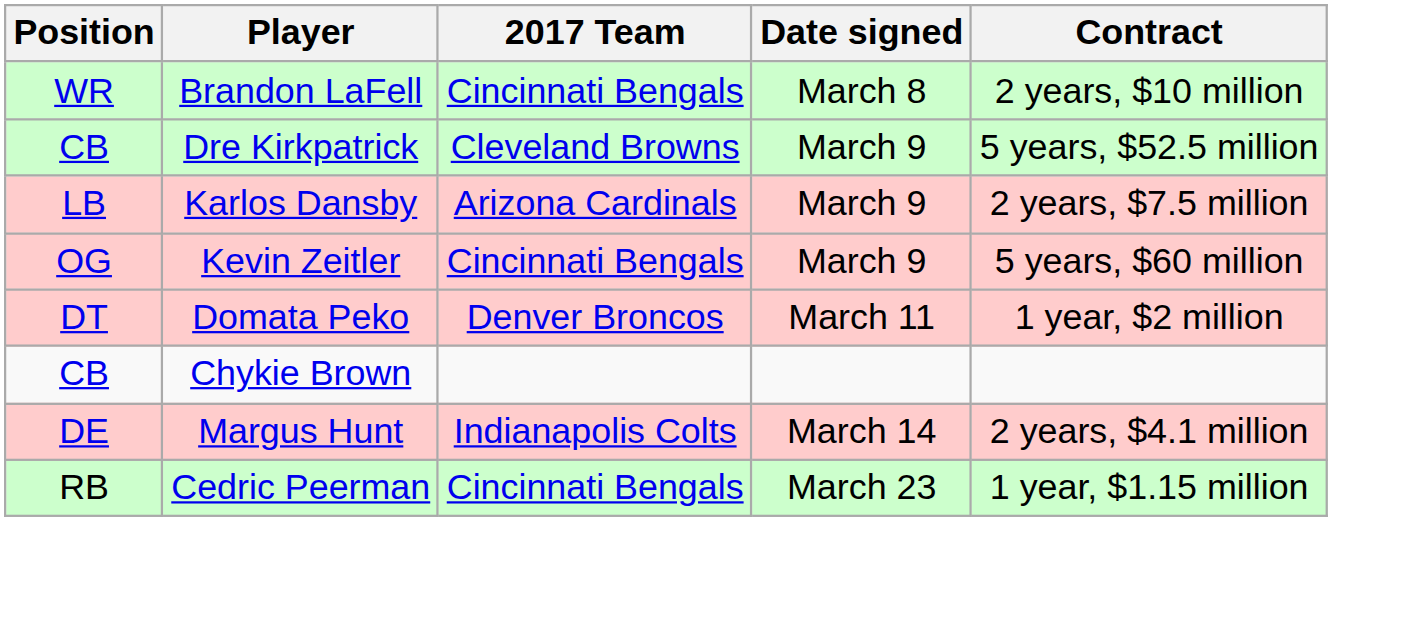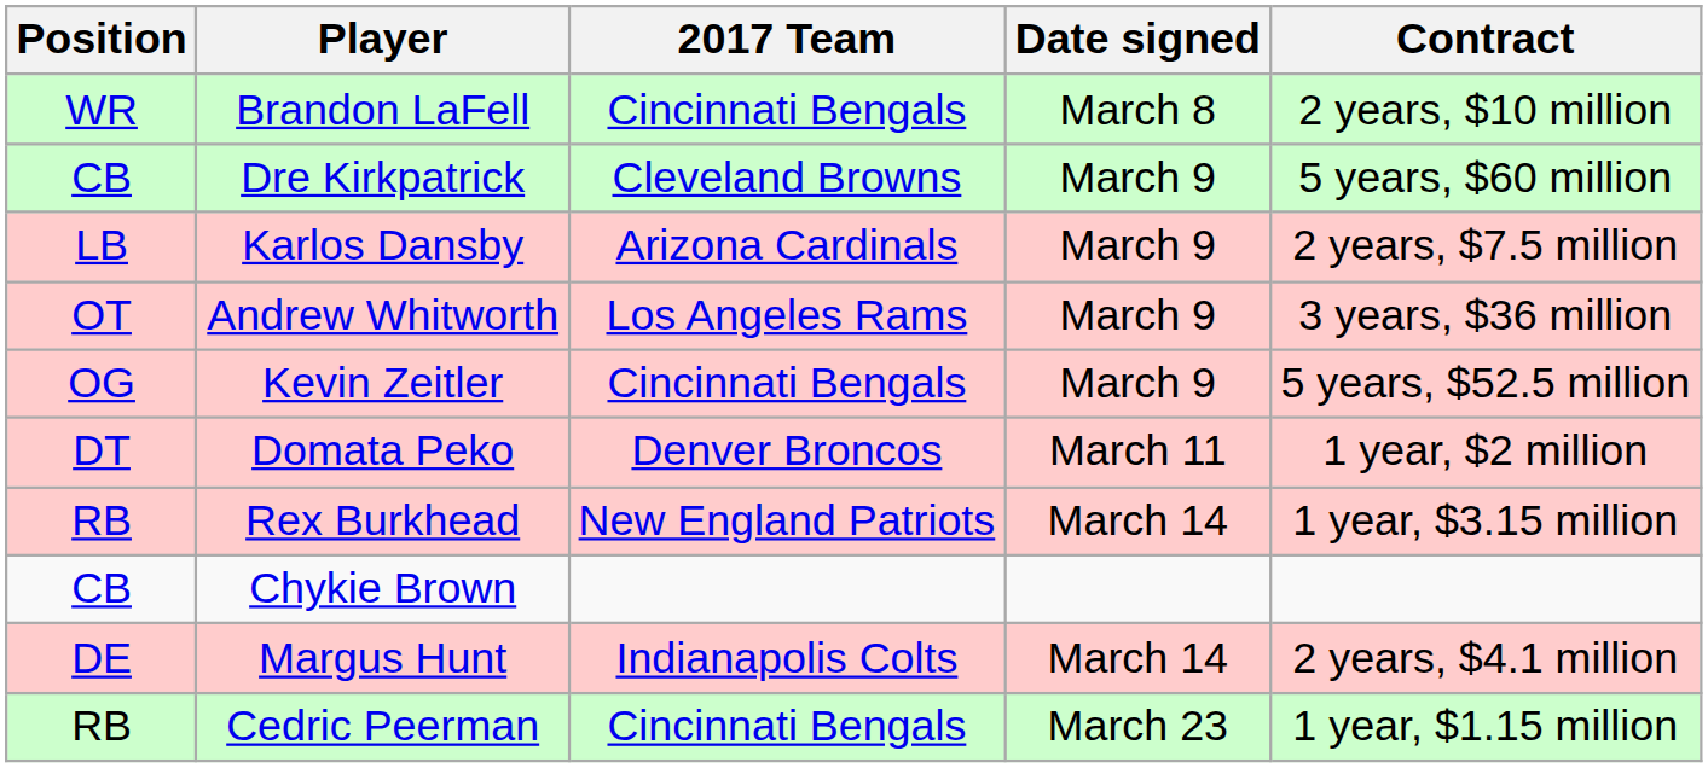Dre Kirkpatrick | Contract: 5 years, $52.5 million -> 5 years, $60 million
+ row: OT | Andrew Whitworth | Los Angeles Rams | March 9 | 3 years, $36 million
Kevin Zeitler | Contract: 5 years, $60 million -> 5 years, $52.5 million
+ row: RB | Rex Burkhead | New England Patriots | March 14 | 1 year, $3.15 million
